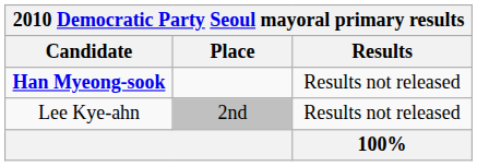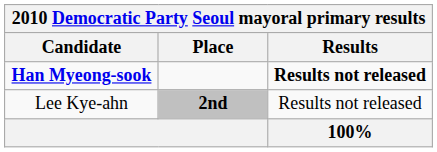Han Myeong-sook | Results: normal -> bold
Lee Kye-ahn | Place: normal -> bold
